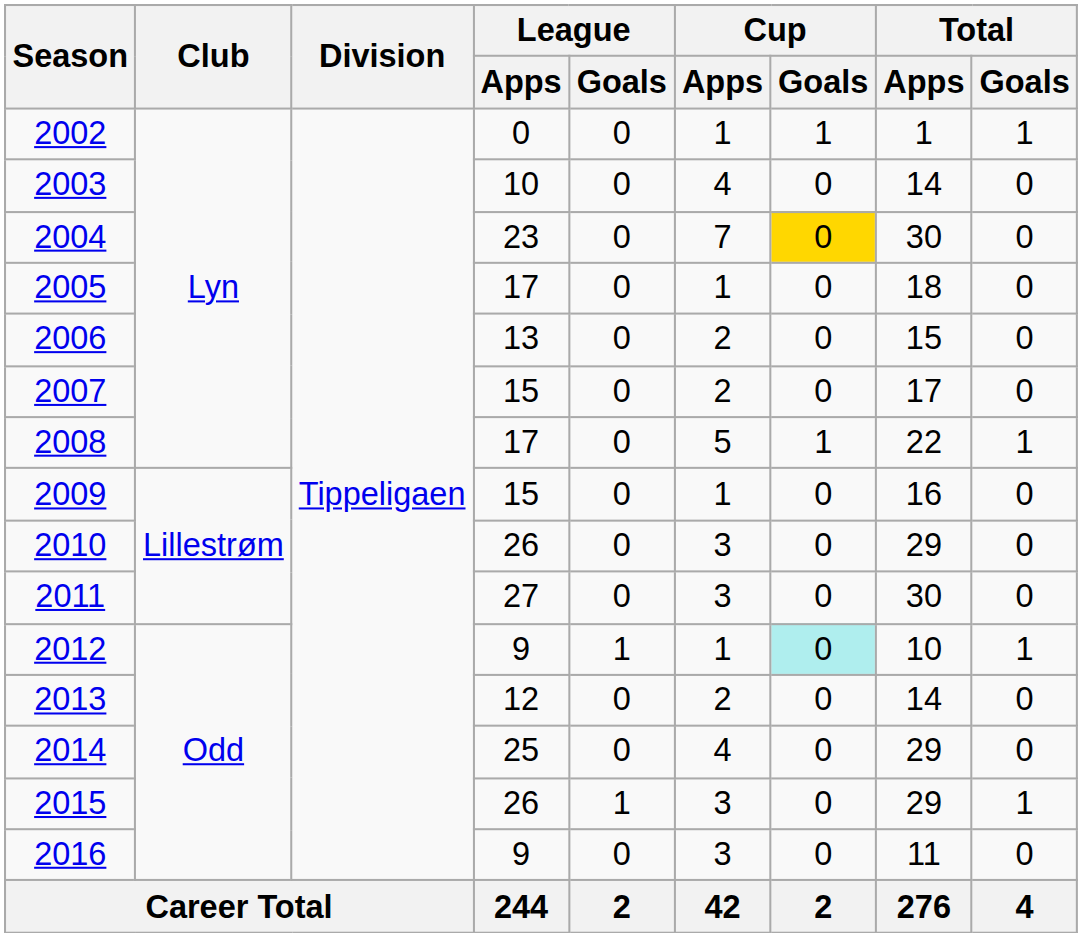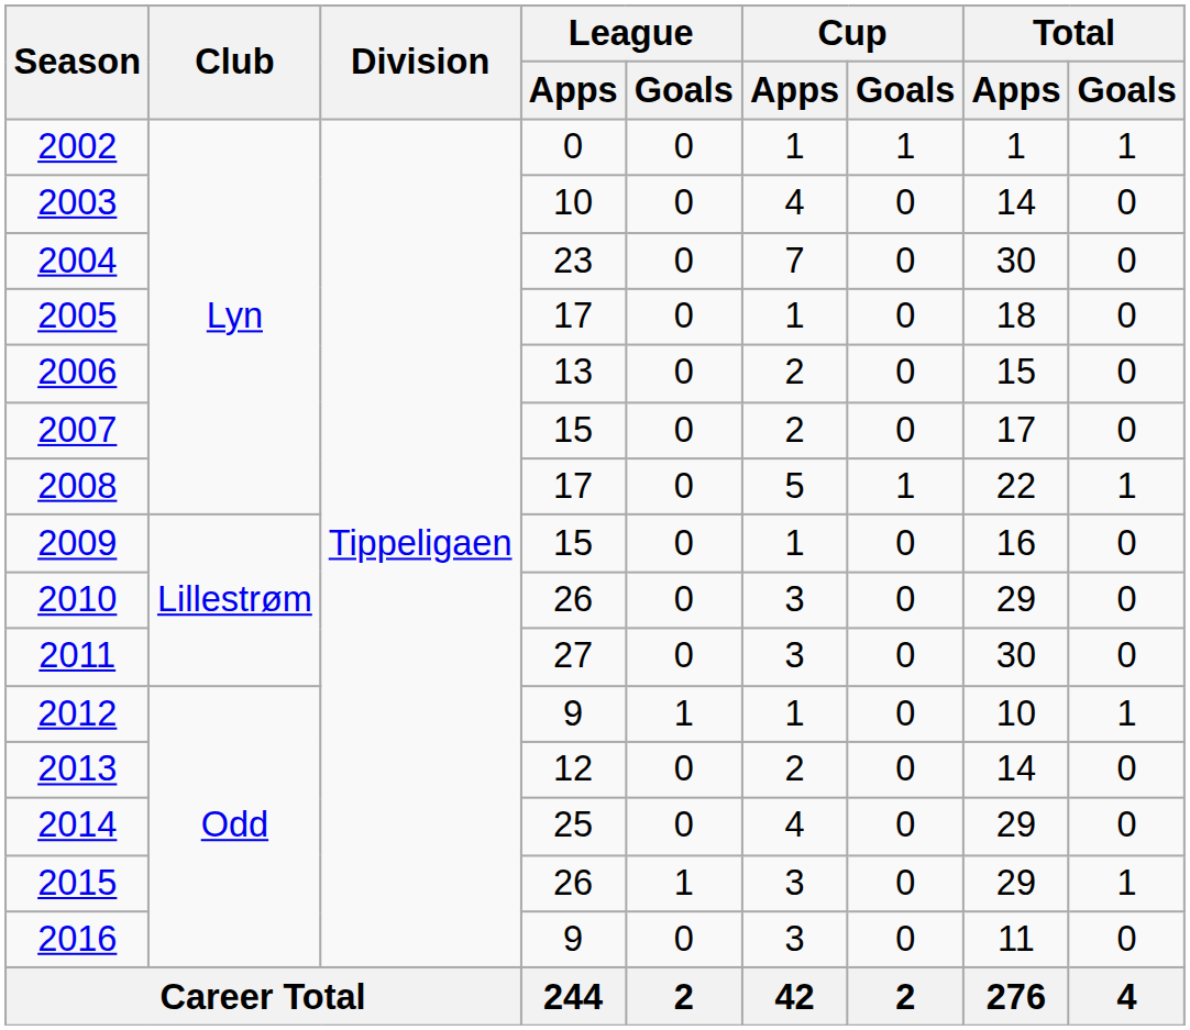2004 | Cup / Goals: gold background -> no background
2012 | Cup / Goals: paleturquoise background -> no background
